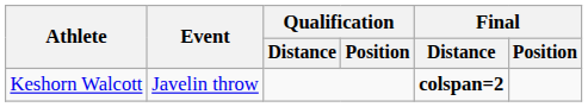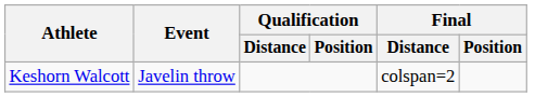Keshorn Walcott | Final / Distance: bold -> normal
